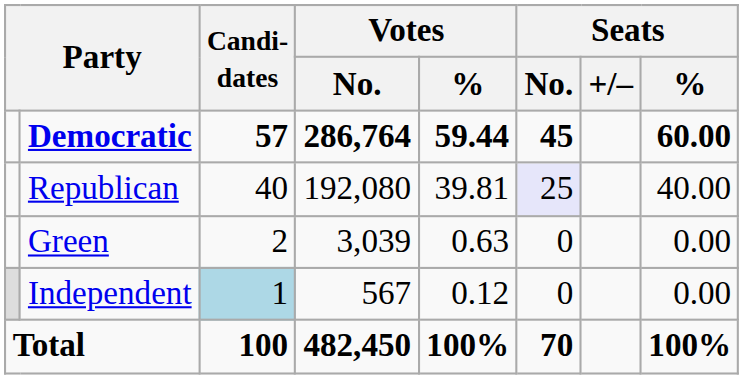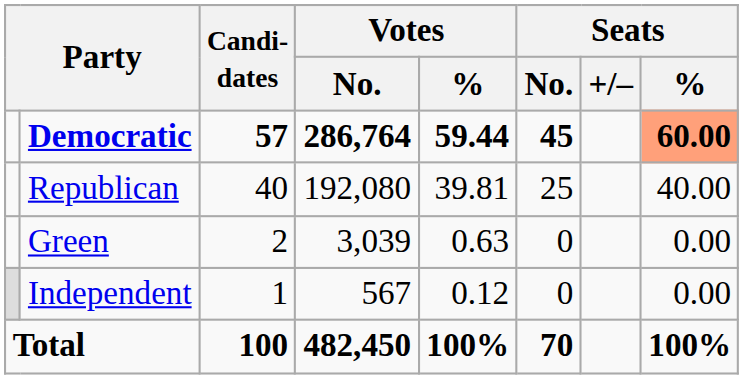Democratic | Seats / %: no background -> lightsalmon background
Republican | Seats / No.: lavender background -> no background
Independent | Candi- dates: lightblue background -> no background
